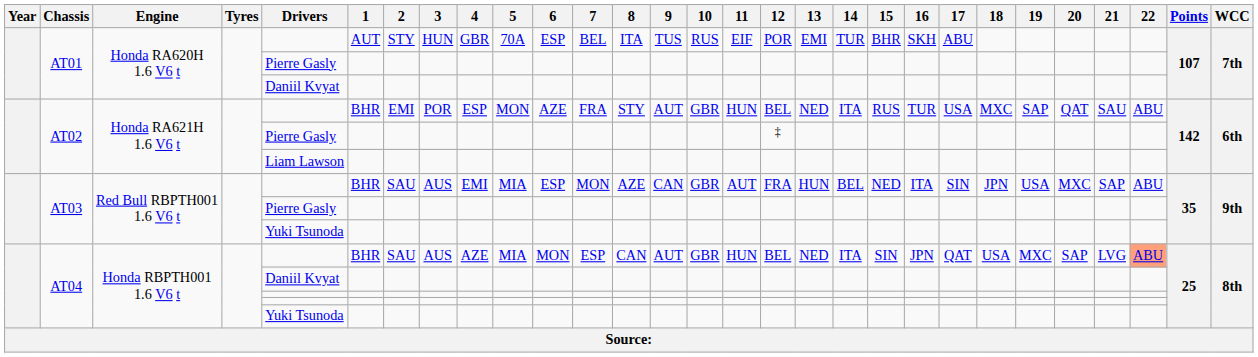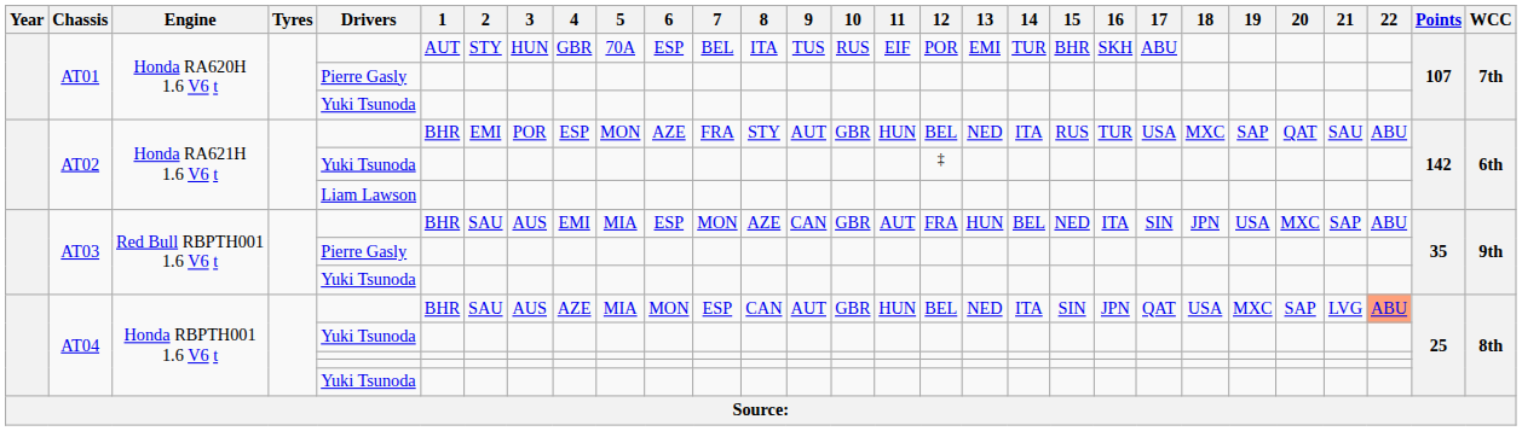row 4 | Drivers: Daniil Kvyat -> Yuki Tsunoda
row 6 | Drivers: Pierre Gasly -> Yuki Tsunoda
row 12 | Drivers: Daniil Kvyat -> Yuki Tsunoda
